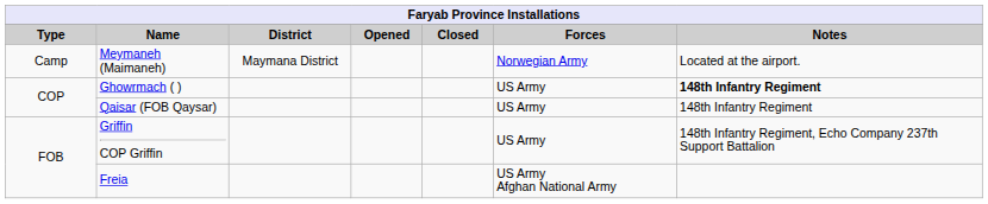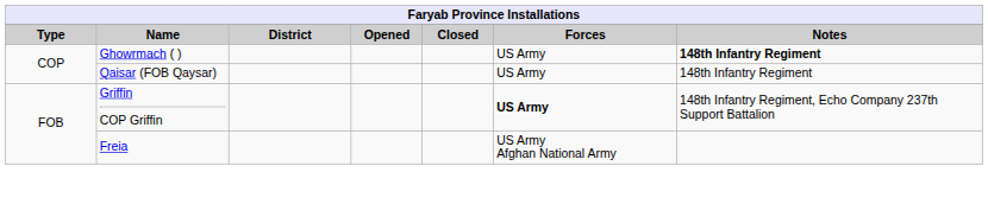- row: Camp | Meymaneh (Maimaneh) | Maymana District | Norwegian Army | Located at the airport.
Griffin COP Griffin | Forces: normal -> bold
